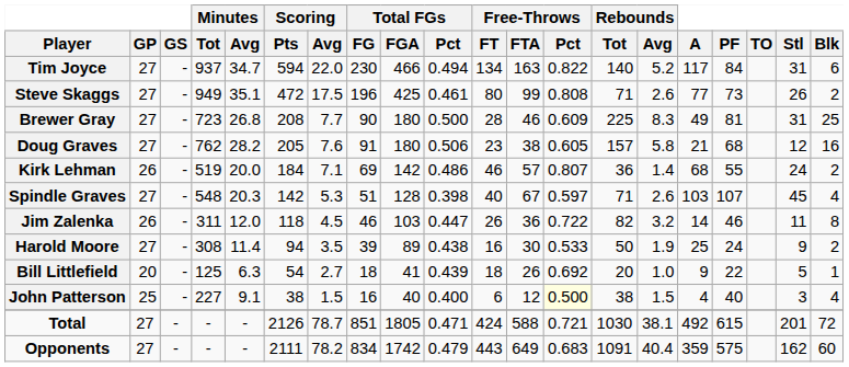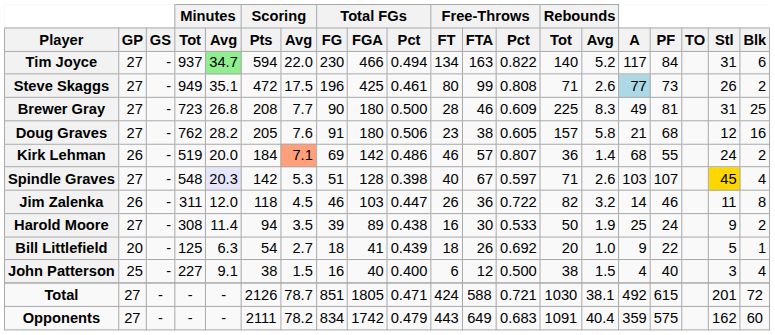Tim Joyce | Minutes / Avg: no background -> lightgreen background
Steve Skaggs | A: no background -> lightblue background
Kirk Lehman | Scoring / Avg: no background -> lightsalmon background
Spindle Graves | Minutes / Avg: no background -> lavender background
Spindle Graves | Stl: no background -> gold background
John Patterson | Free-Throws / Pct: lightyellow background -> no background
